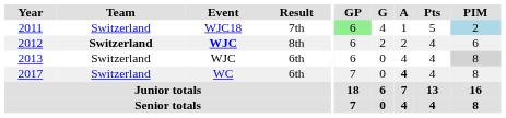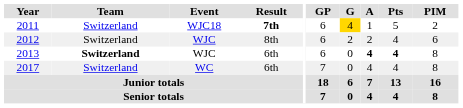2011 | Result: normal -> bold
2011 | GP: lightgreen background -> no background
2011 | G: no background -> gold background
2011 | PIM: lightblue background -> no background
2012 | Team: bold -> normal
2012 | Event: bold -> normal
2013 | Team: normal -> bold
2013 | A: normal -> bold
2013 | Pts: normal -> bold
2013 | PIM: lightgrey background -> no background
2017 | A: bold -> normal
